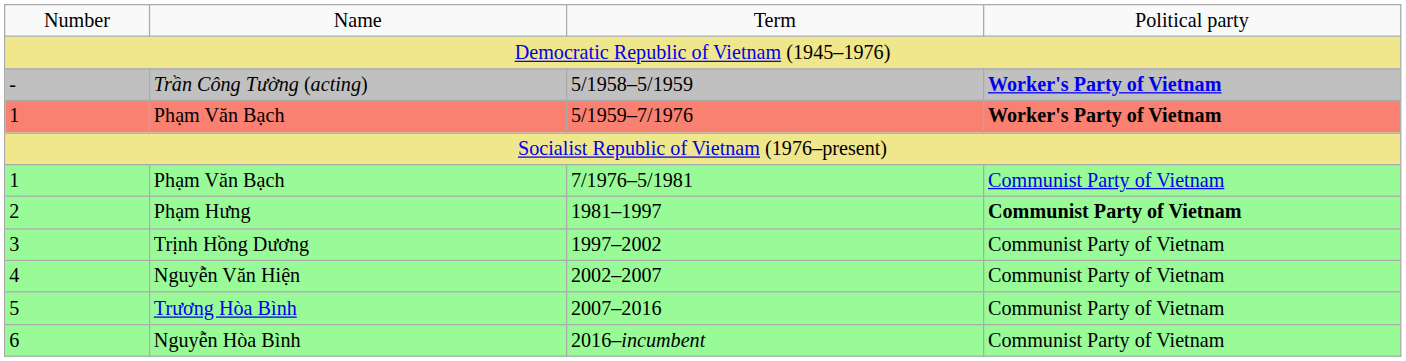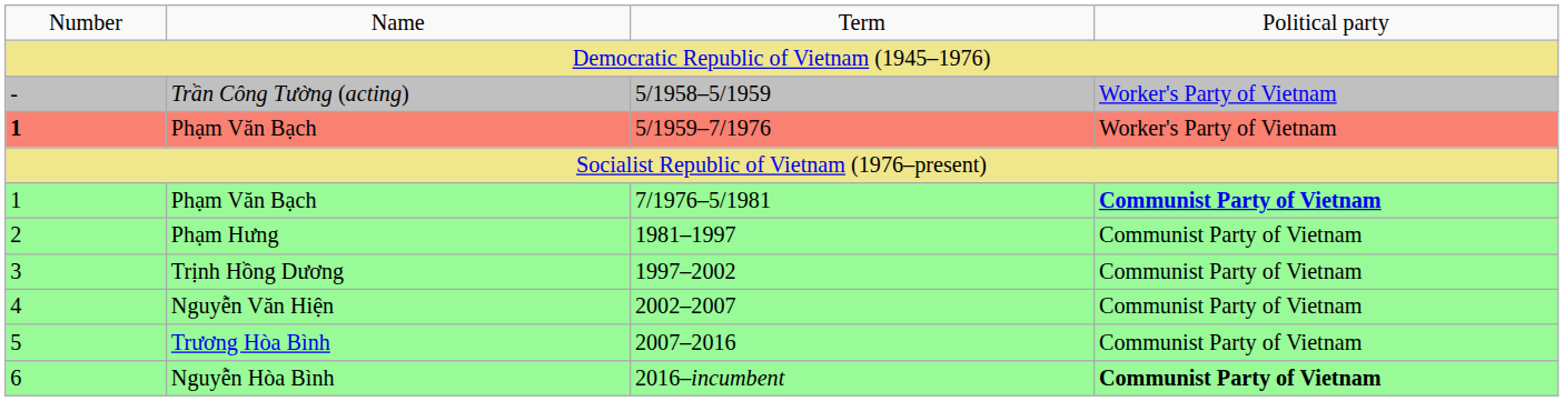Trần Công Tường (acting) | column 4: bold -> normal
Phạm Văn Bạch / 5/1959–7/1976 | column 1: normal -> bold
Phạm Văn Bạch / 5/1959–7/1976 | column 4: bold -> normal
Phạm Văn Bạch / 7/1976–5/1981 | column 4: normal -> bold
Phạm Hưng | column 4: bold -> normal
Nguyễn Hòa Bình | column 4: normal -> bold
